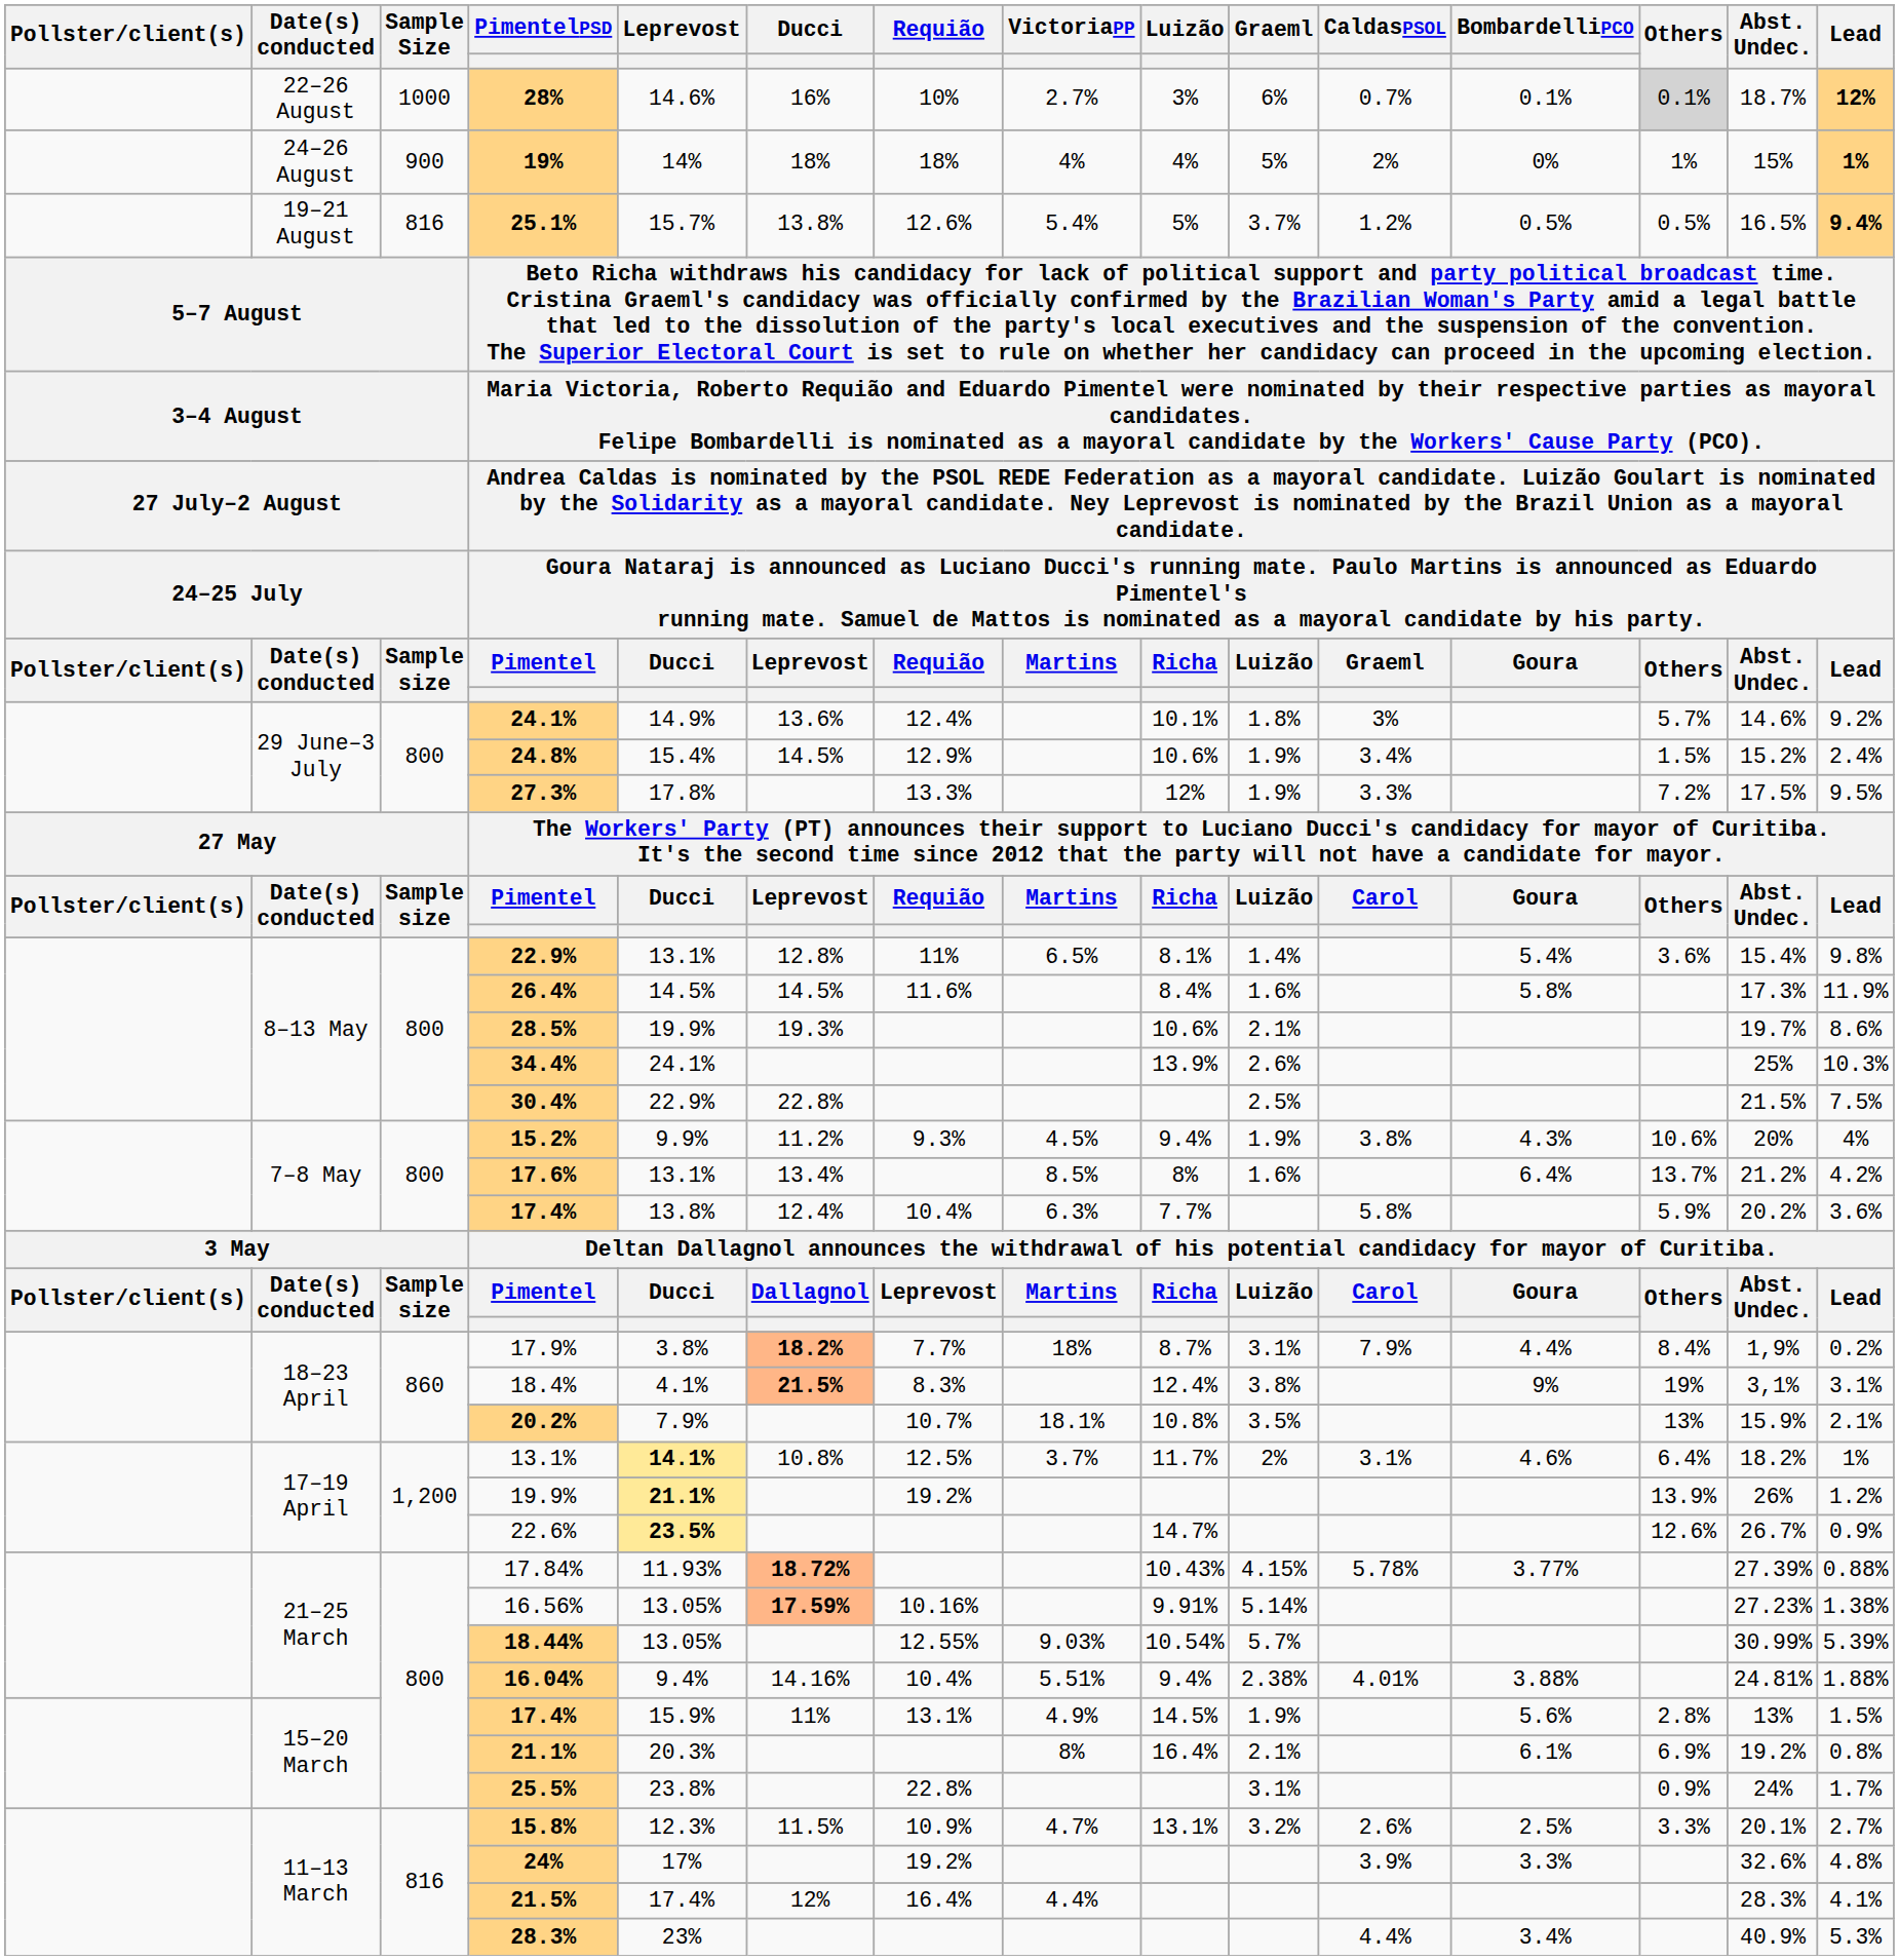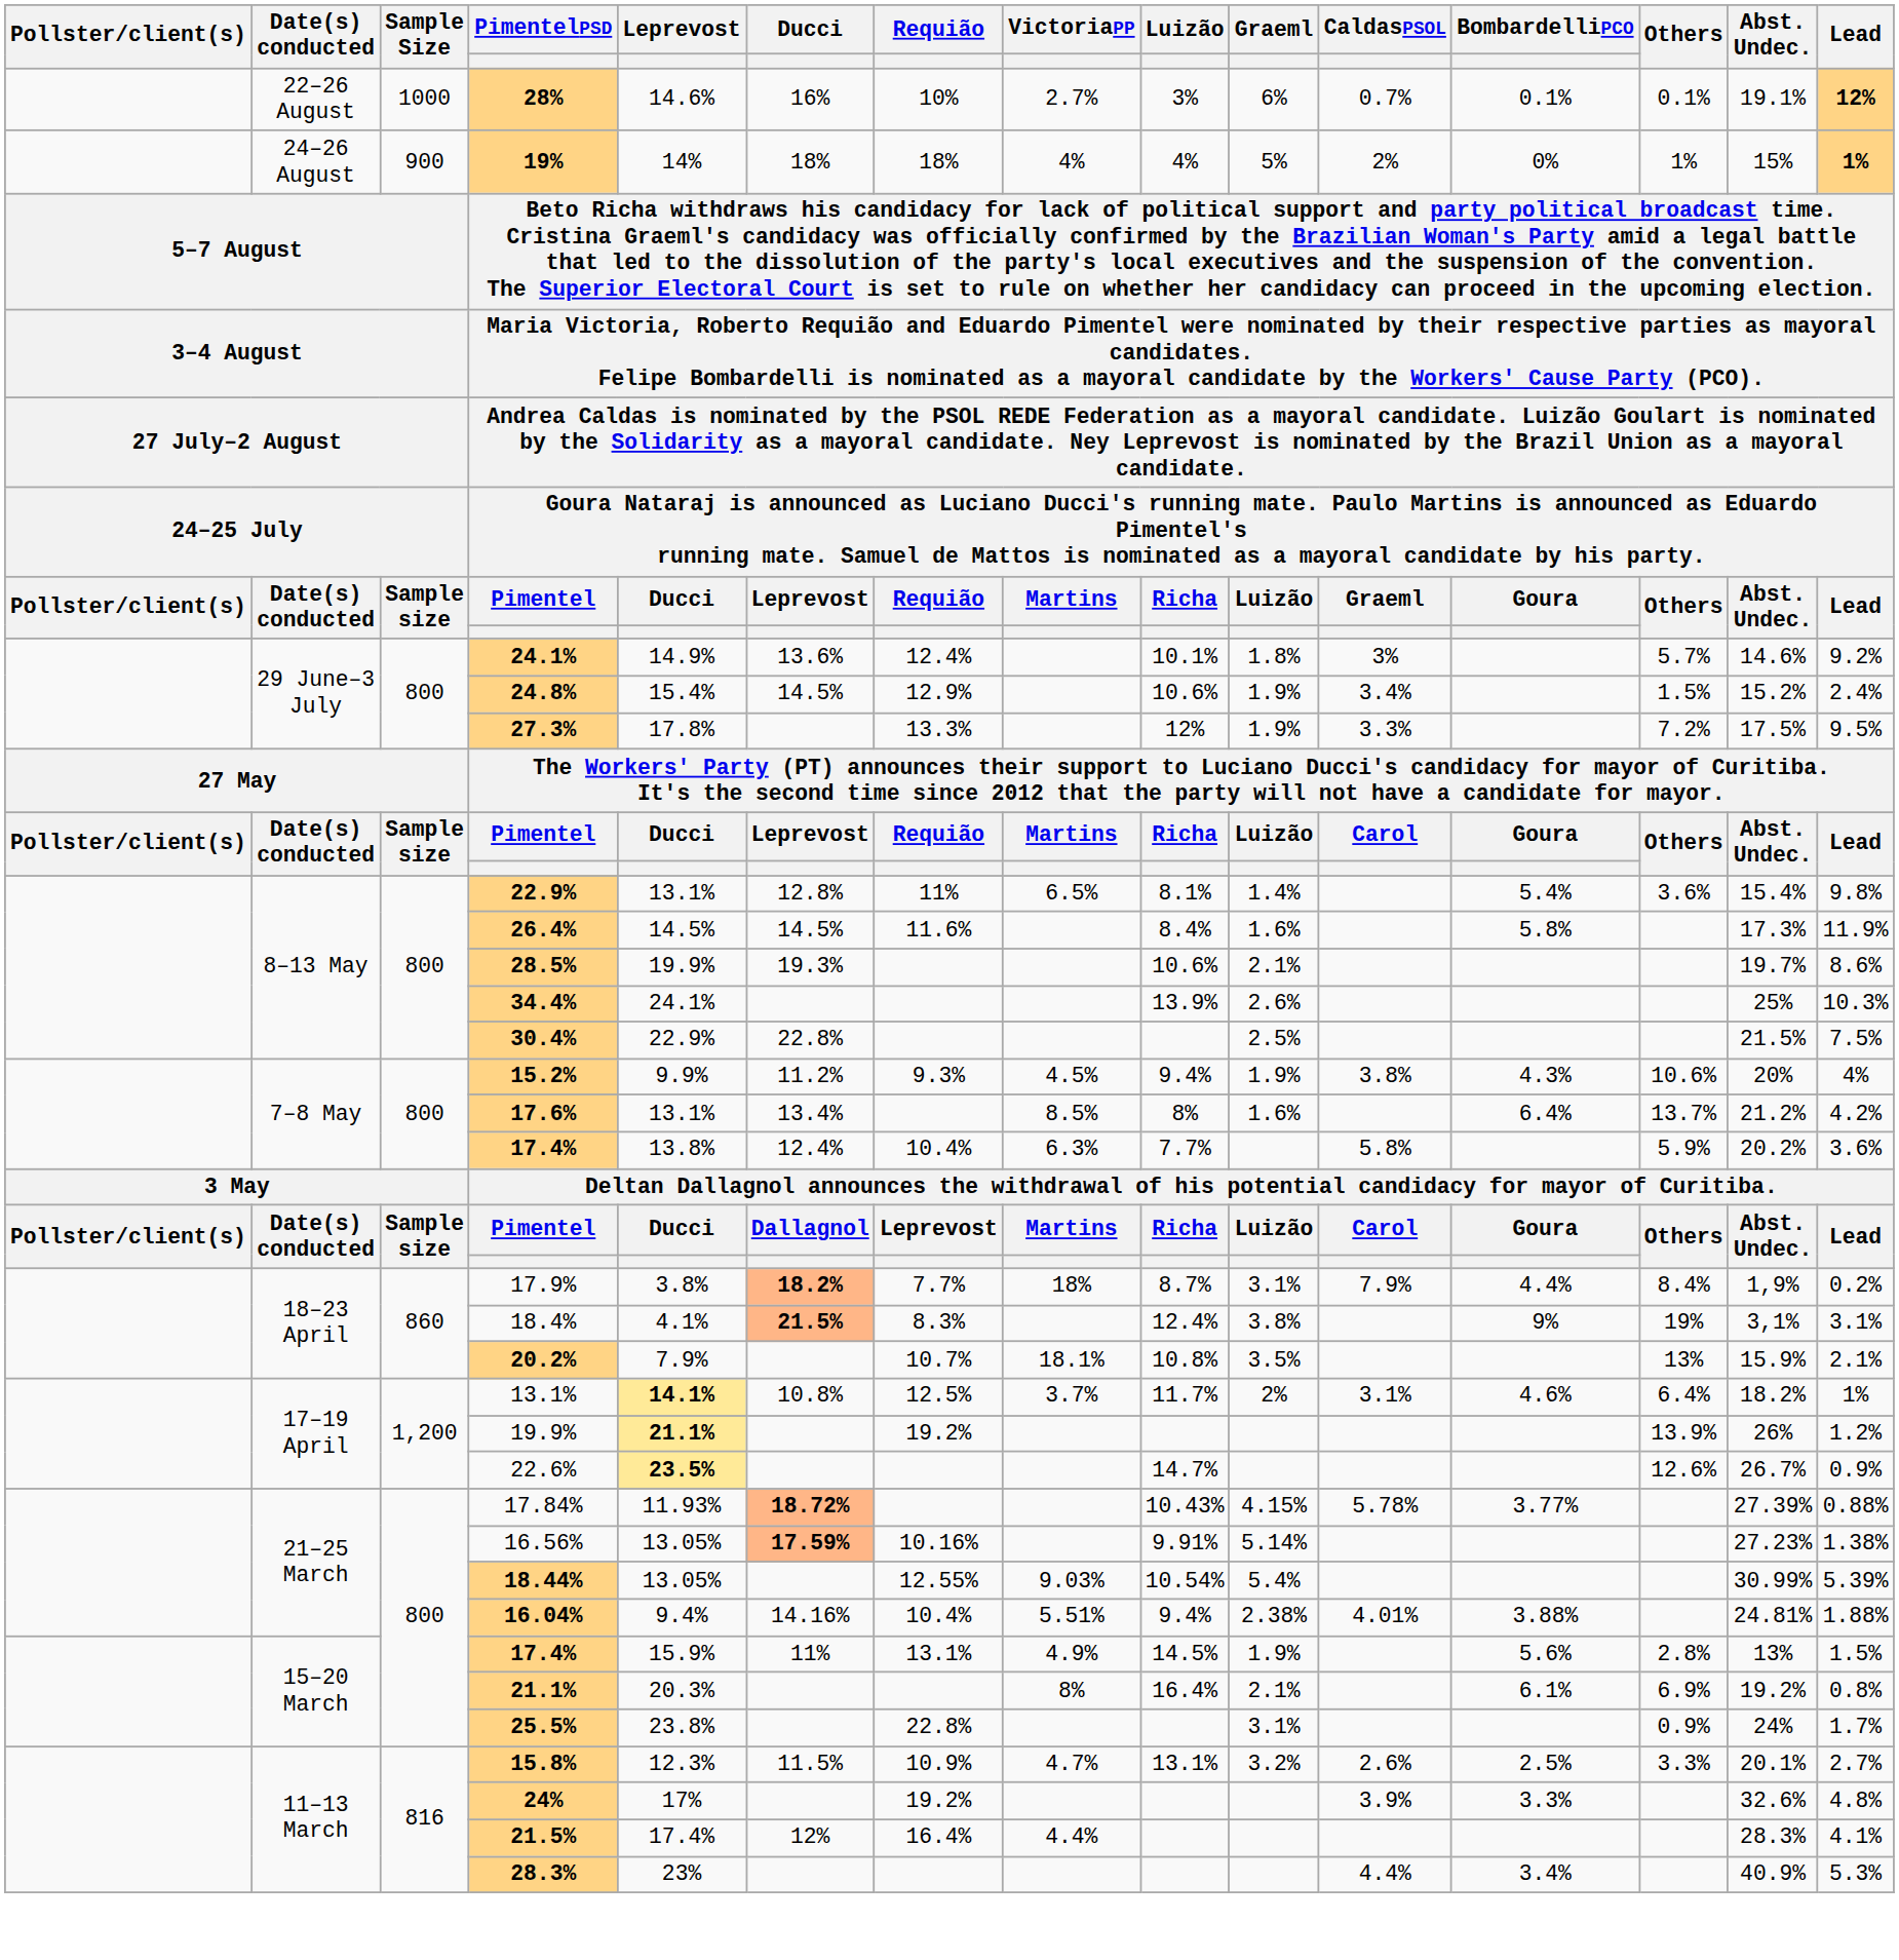28% | Others: lightgrey background -> no background
28% | Abst. Undec.: 18.7% -> 19.1%
- row: 19–21 August | 816 | 25.1% | 15.7% | 13.8% | 12.6% | 5.4% | 5% | 3.7% | 1.2% | 0.5% | 0.5% | 16.5% | 9.4%
18.44% | Graeml: 5.7% -> 5.4%
